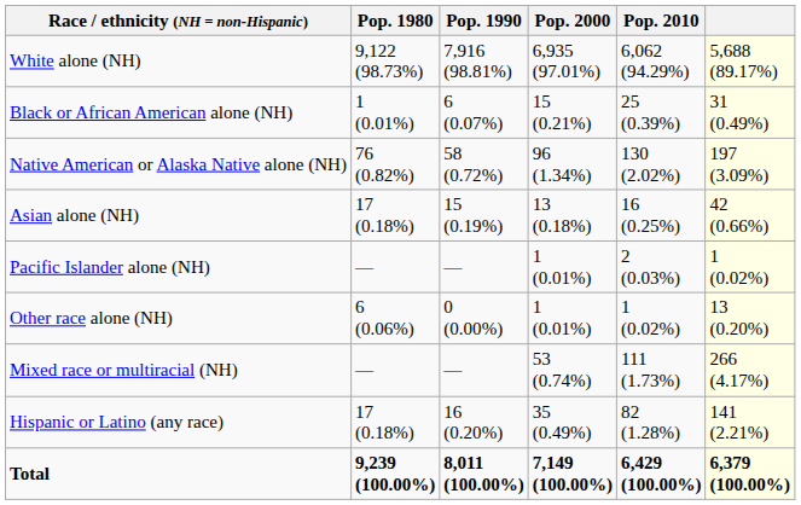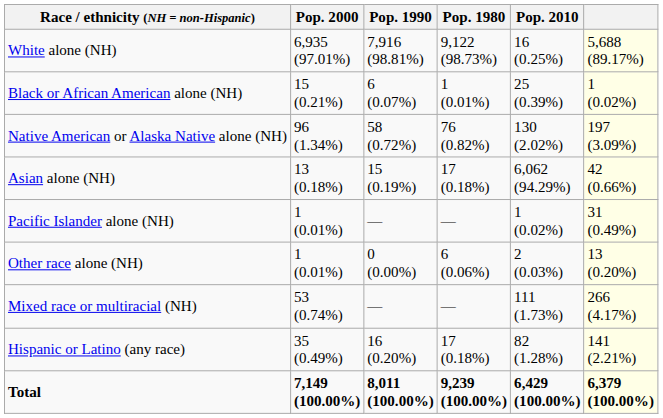columns swapped: Pop. 1980 <-> Pop. 2000
White alone (NH) | Pop. 2010: 6,062 (94.29%) -> 16 (0.25%)
Black or African American alone (NH) | column 6: 31 (0.49%) -> 1 (0.02%)
Asian alone (NH) | Pop. 2010: 16 (0.25%) -> 6,062 (94.29%)
Pacific Islander alone (NH) | Pop. 2010: 2 (0.03%) -> 1 (0.02%)
Pacific Islander alone (NH) | column 6: 1 (0.02%) -> 31 (0.49%)
Other race alone (NH) | Pop. 2010: 1 (0.02%) -> 2 (0.03%)
